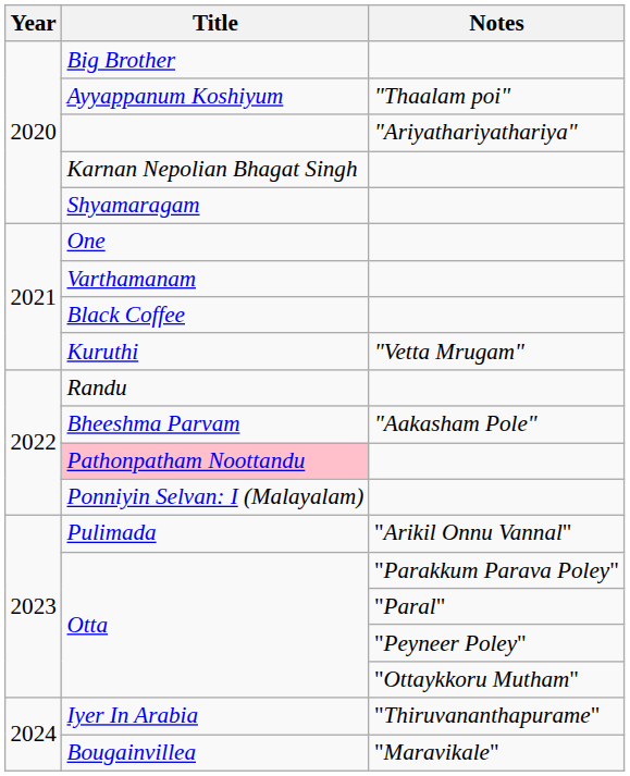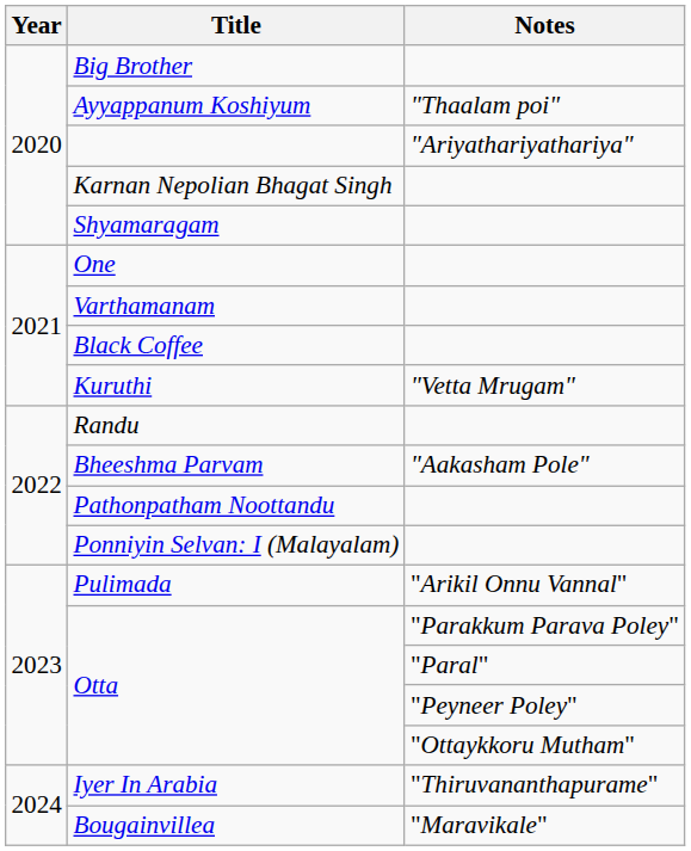Pathonpatham Noottandu | Title: pink background -> no background
